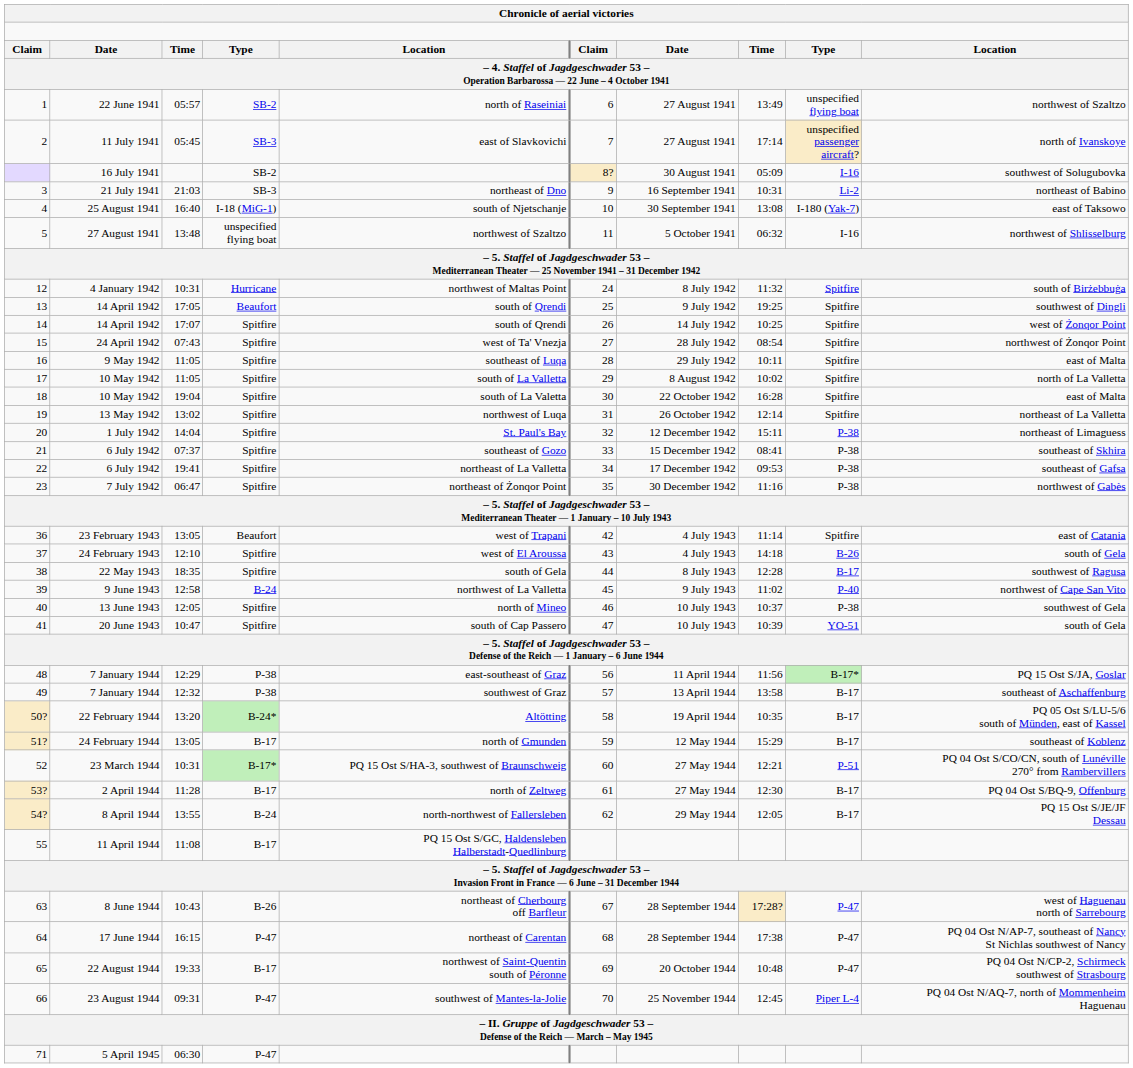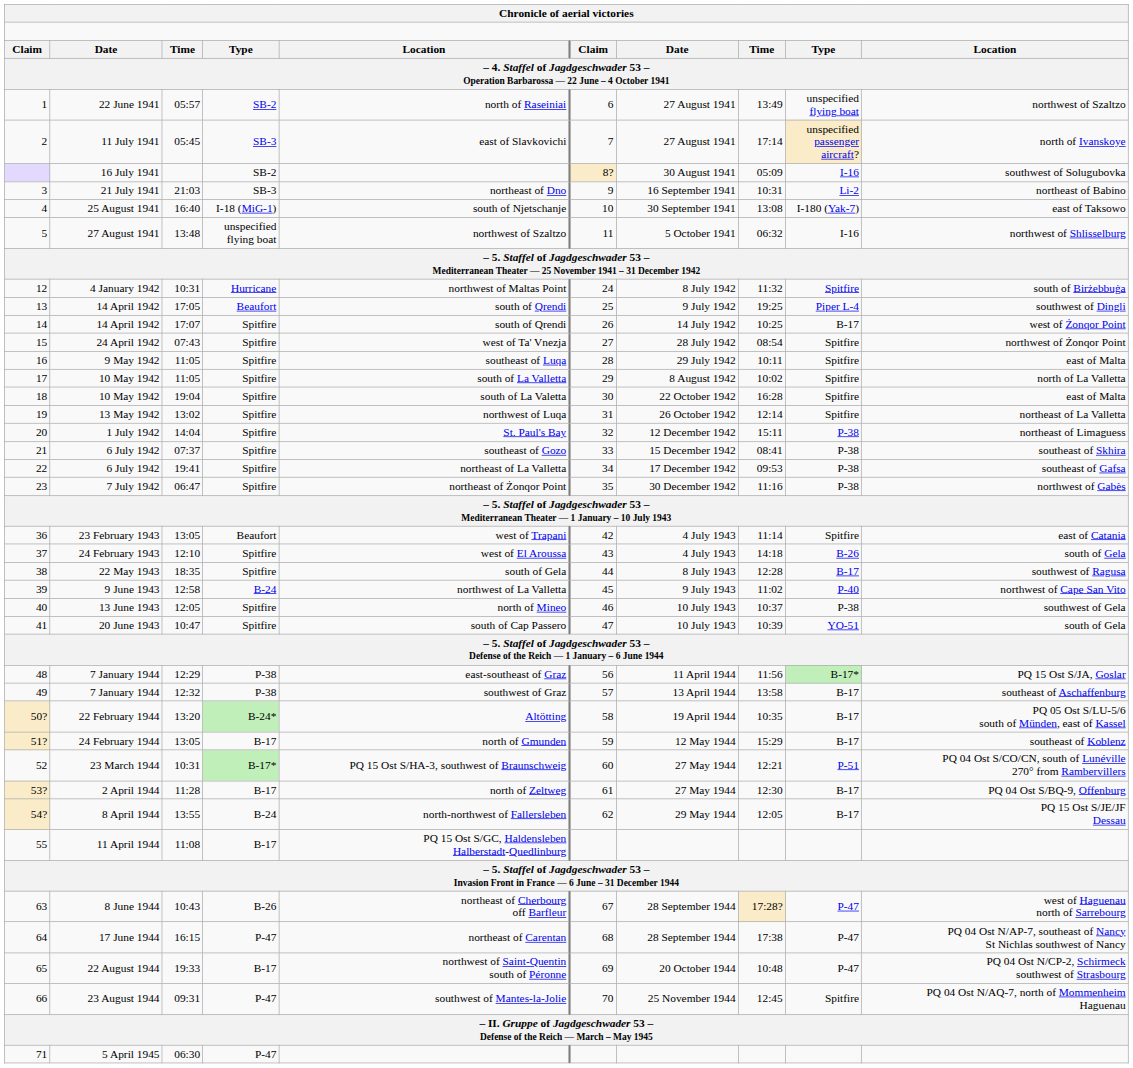13 | column 9: Spitfire -> Piper L-4
14 | column 9: Spitfire -> B-17
66 | column 9: Piper L-4 -> Spitfire
